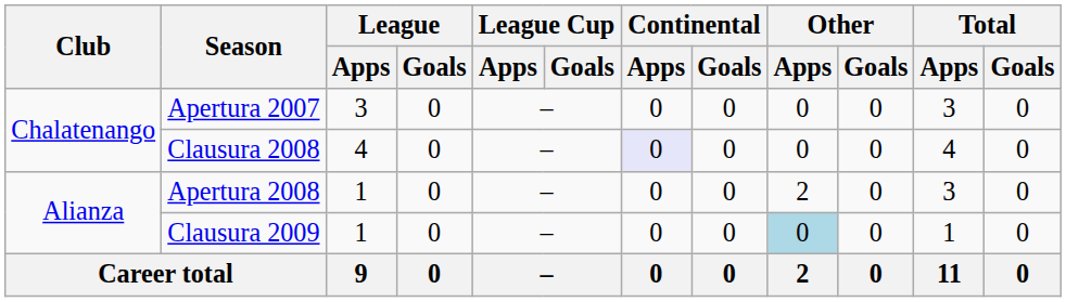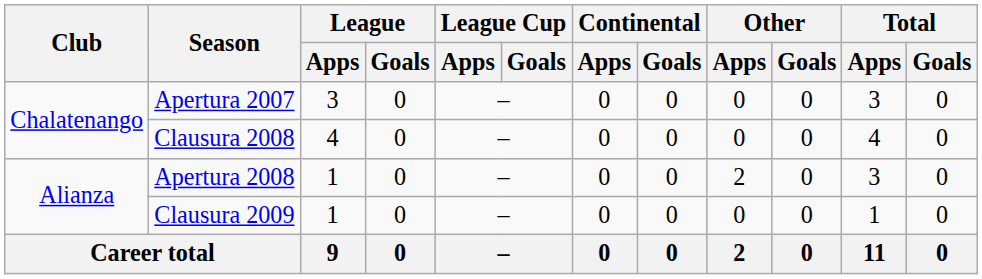Clausura 2008 | Continental / Apps: lavender background -> no background
Clausura 2009 | Other / Apps: lightblue background -> no background
